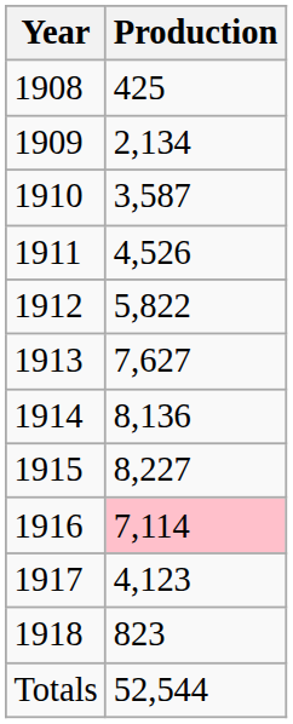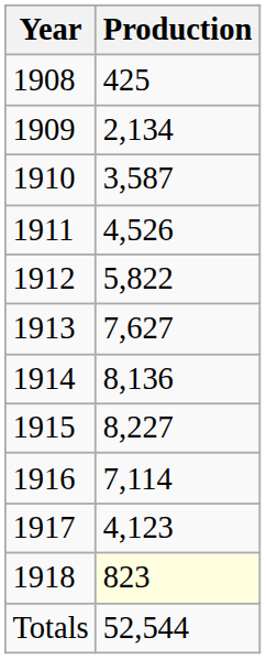1916 | Production: pink background -> no background
1918 | Production: no background -> lightyellow background
